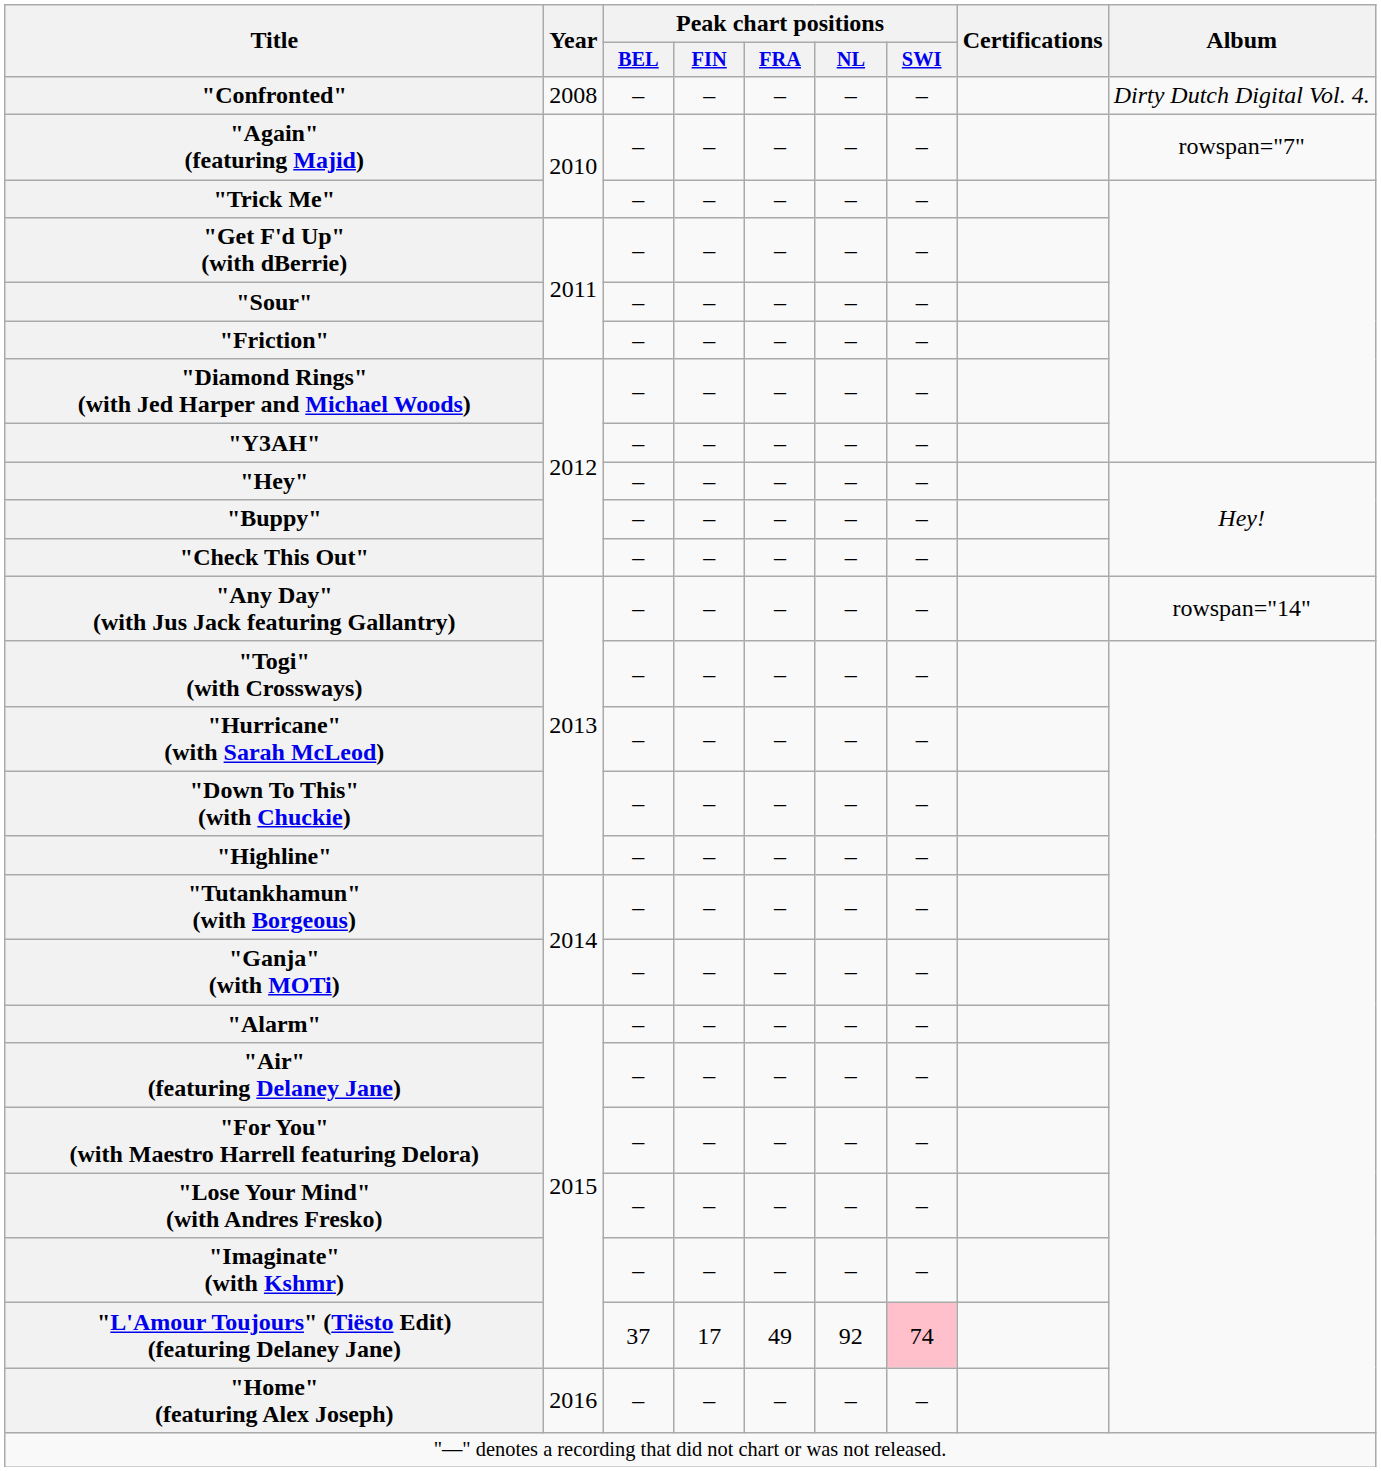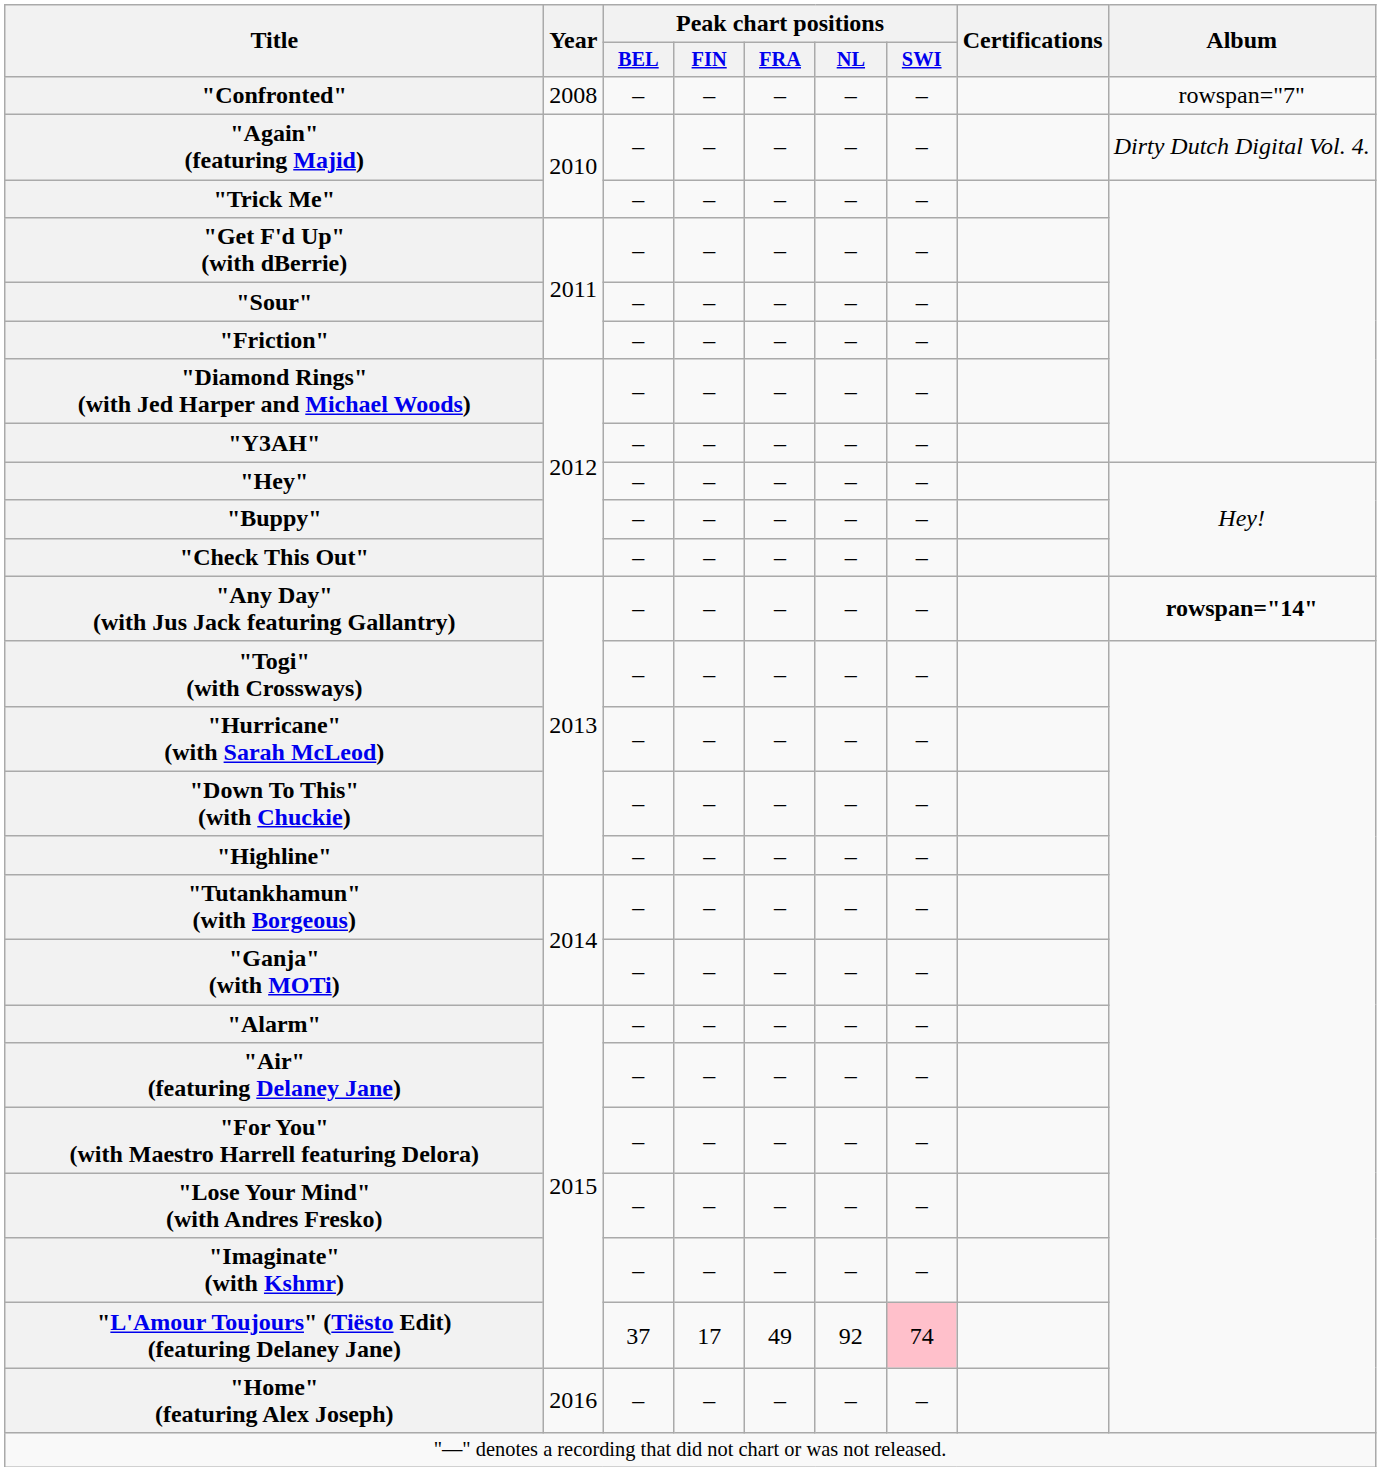"Confronted" | Album: Dirty Dutch Digital Vol. 4. -> rowspan="7"
"Again" (featuring Majid) | Album: rowspan="7" -> Dirty Dutch Digital Vol. 4.
"Any Day" (with Jus Jack featuring Gallantry) | Album: normal -> bold
